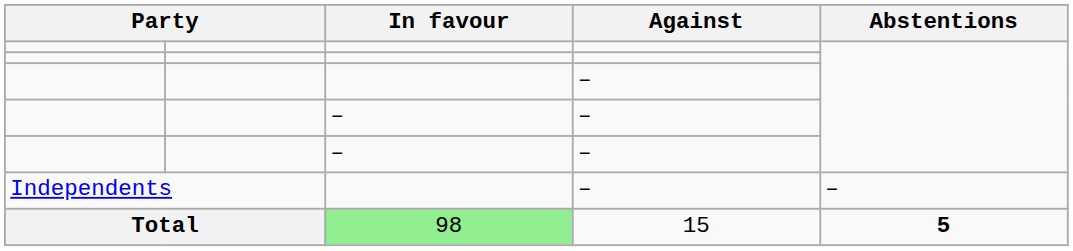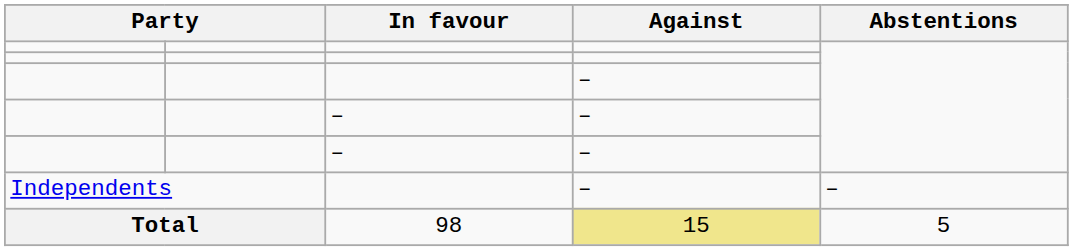Total | In favour: lightgreen background -> no background
Total | Against: no background -> khaki background
Total | Abstentions: bold -> normal
